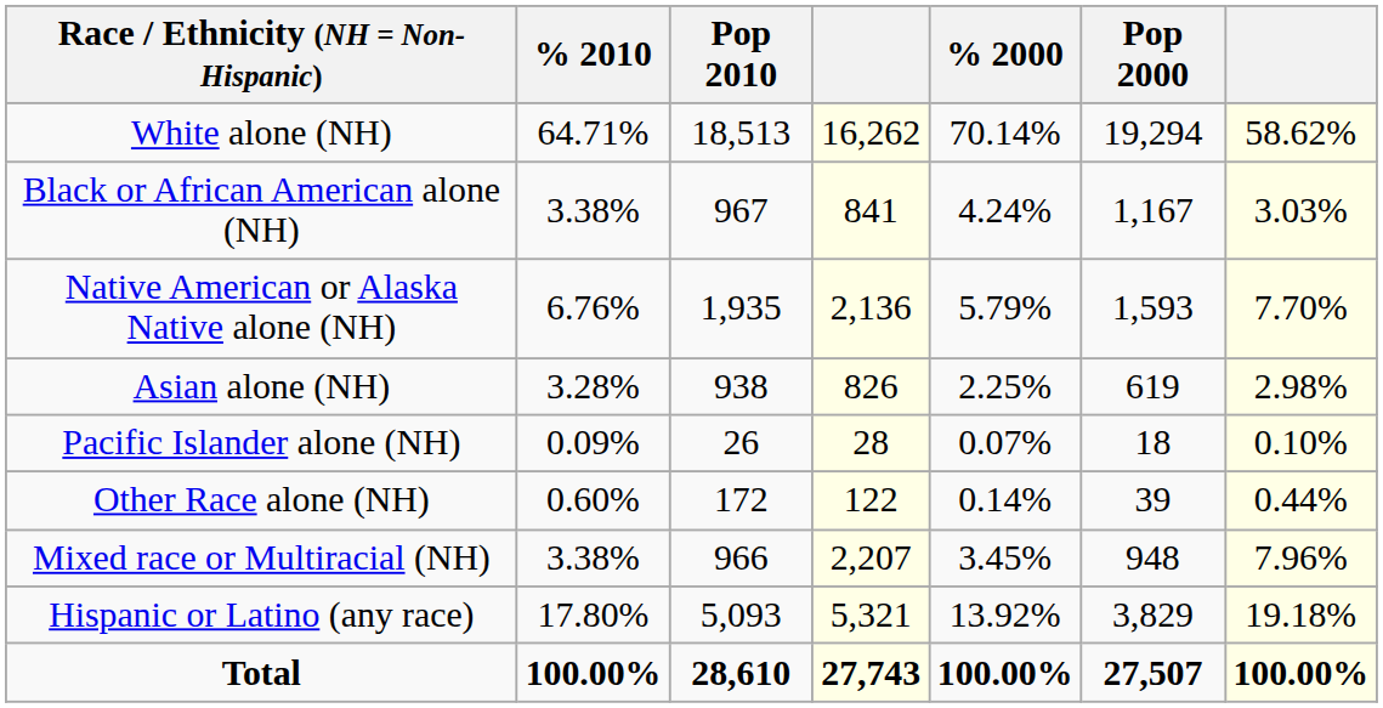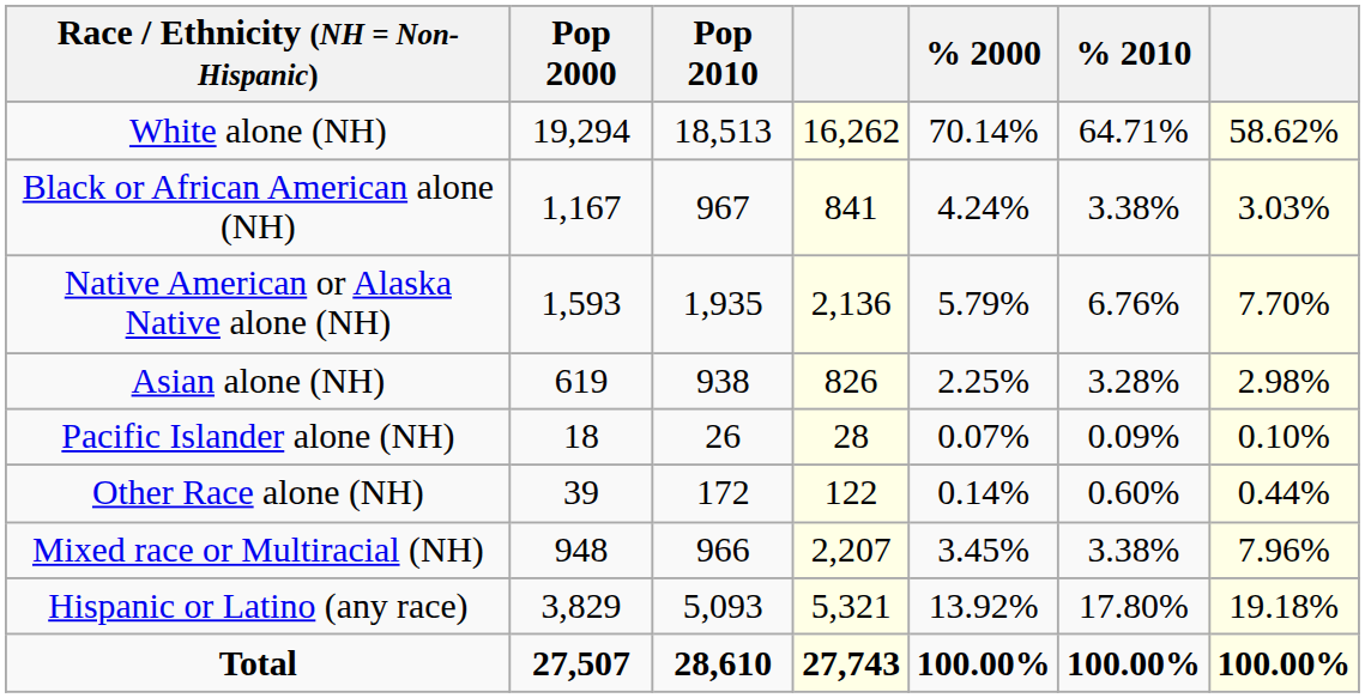columns swapped: Pop 2000 <-> % 2010
